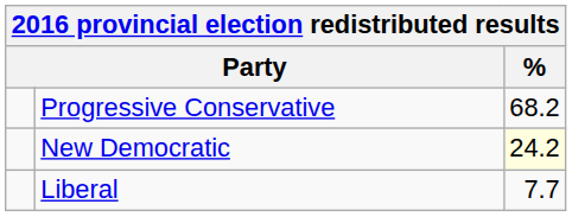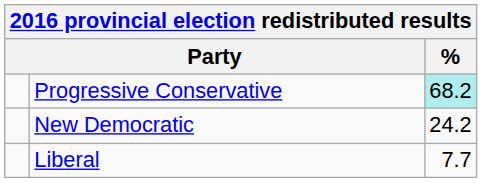Progressive Conservative | %: no background -> paleturquoise background
New Democratic | %: lightyellow background -> no background
